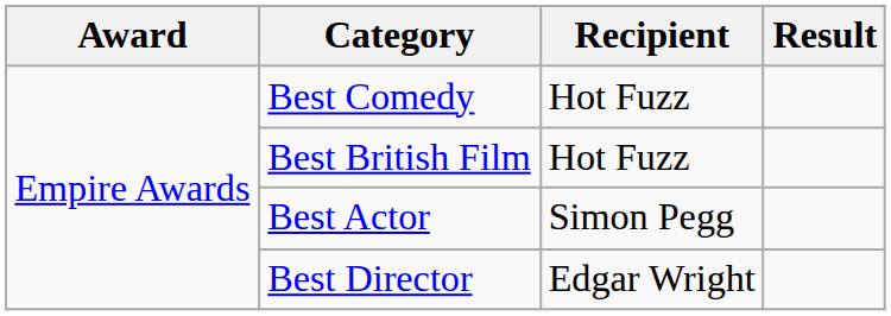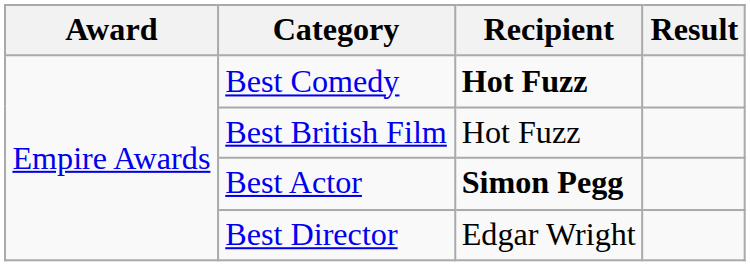Best Comedy | Recipient: normal -> bold
Best Actor | Recipient: normal -> bold
